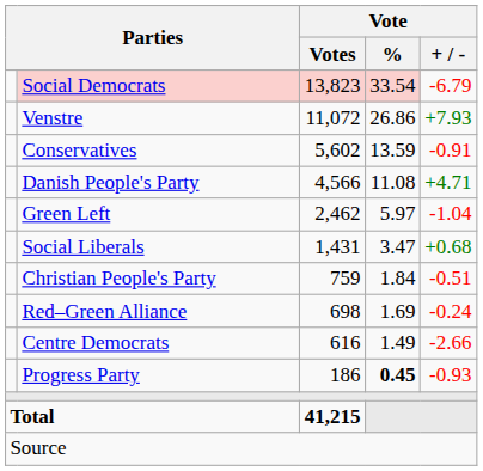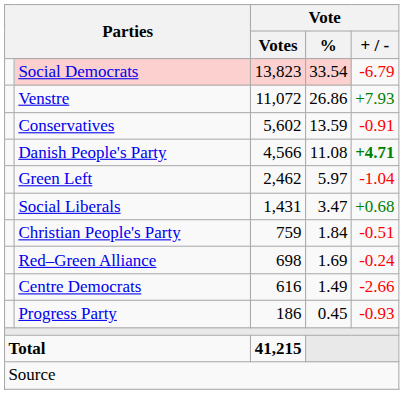Danish People's Party | Vote / + / -: normal -> bold
Progress Party | Vote / %: bold -> normal
